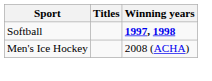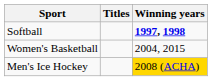+ row: Women's Basketball | 2004, 2015
Men's Ice Hockey | Winning years: no background -> gold background
